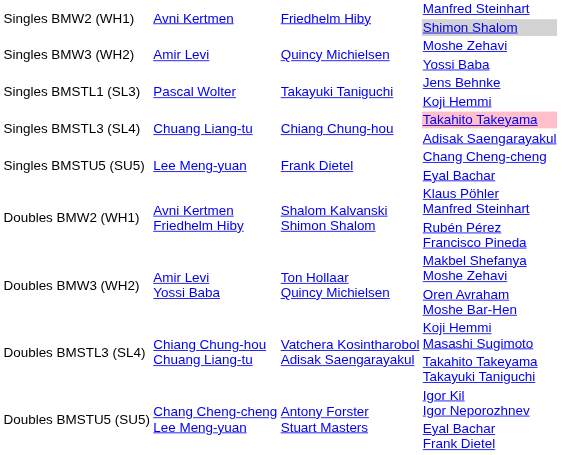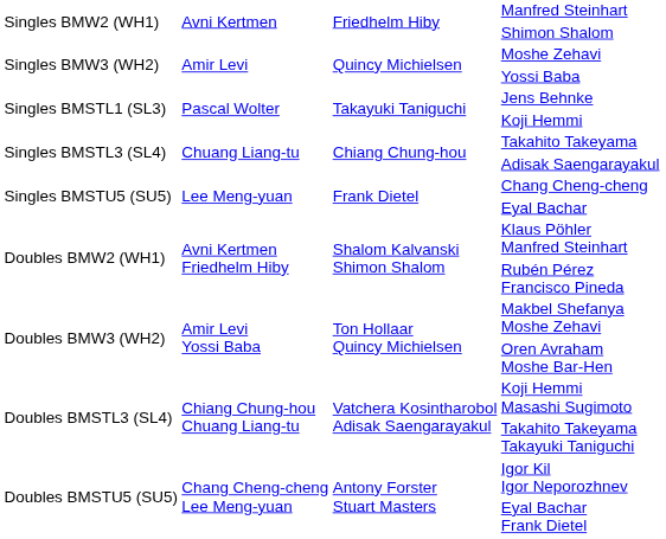Shimon Shalom | column 4: lightgrey background -> no background
Takahito Takeyama | column 4: pink background -> no background
